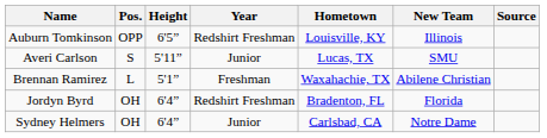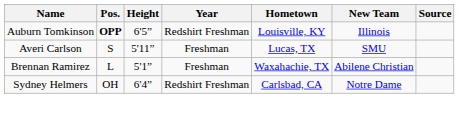Auburn Tomkinson | Pos.: normal -> bold
Averi Carlson | Year: Junior -> Freshman
- row: Jordyn Byrd | OH | 6'4” | Redshirt Freshman | Bradenton, FL | Florida
Sydney Helmers | Year: Junior -> Redshirt Freshman
